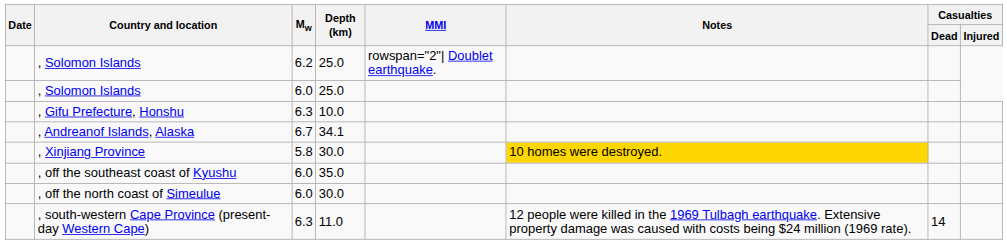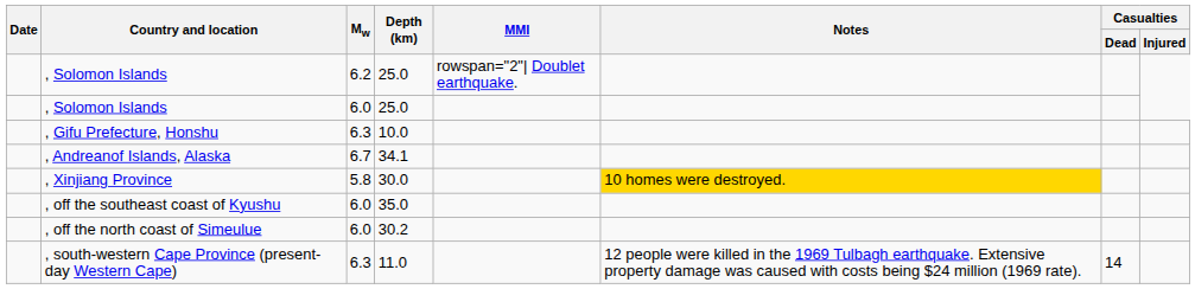, off the north coast of Simeulue | Depth (km): 30.0 -> 30.2
